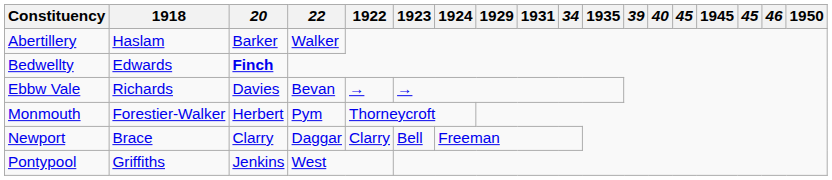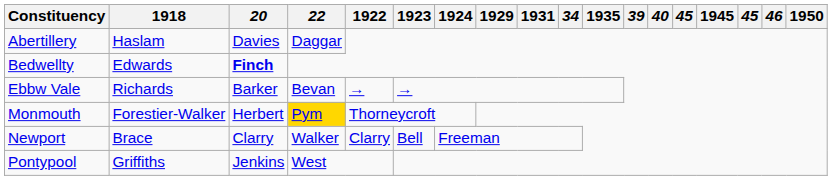Abertillery | 20: Barker -> Davies
Abertillery | 22: Walker -> Daggar
Ebbw Vale | 20: Davies -> Barker
Monmouth | 22: no background -> gold background
Newport | 22: Daggar -> Walker
